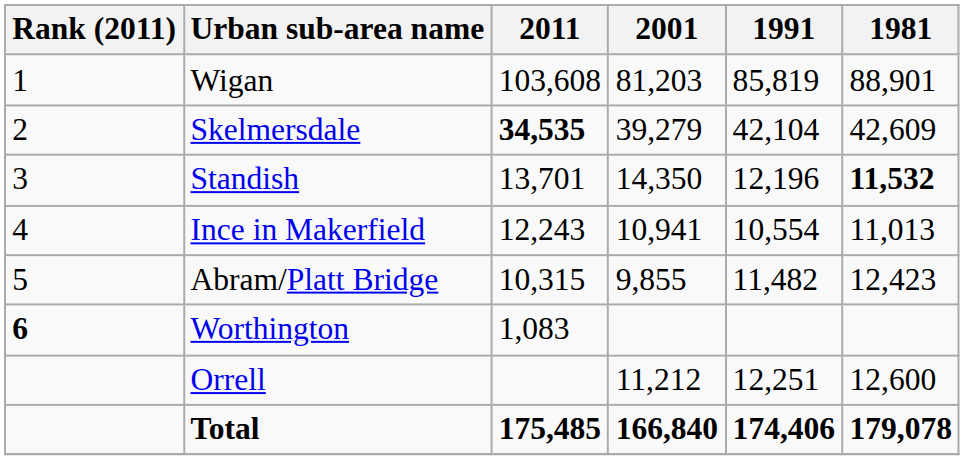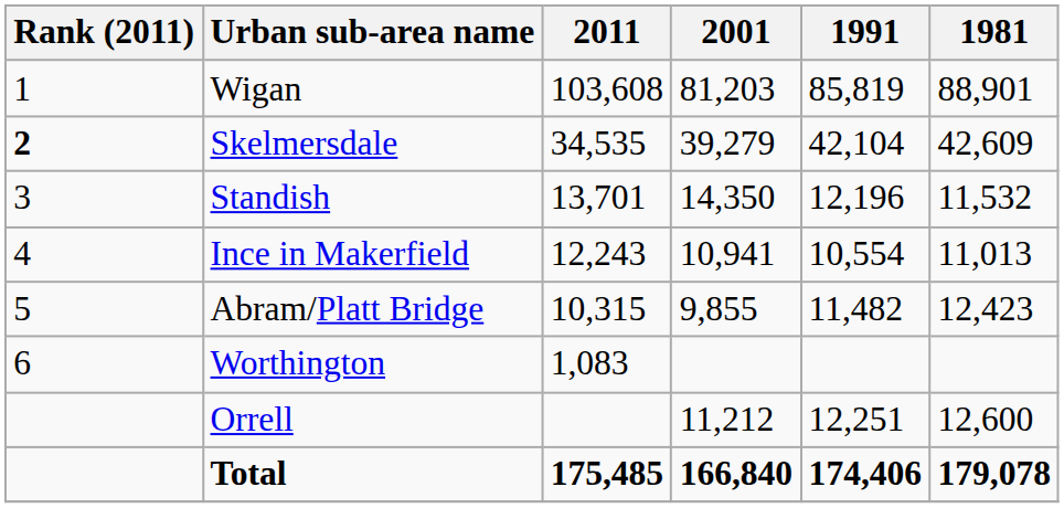Skelmersdale | Rank (2011): normal -> bold
Skelmersdale | 2011: bold -> normal
Standish | 1981: bold -> normal
Worthington | Rank (2011): bold -> normal
